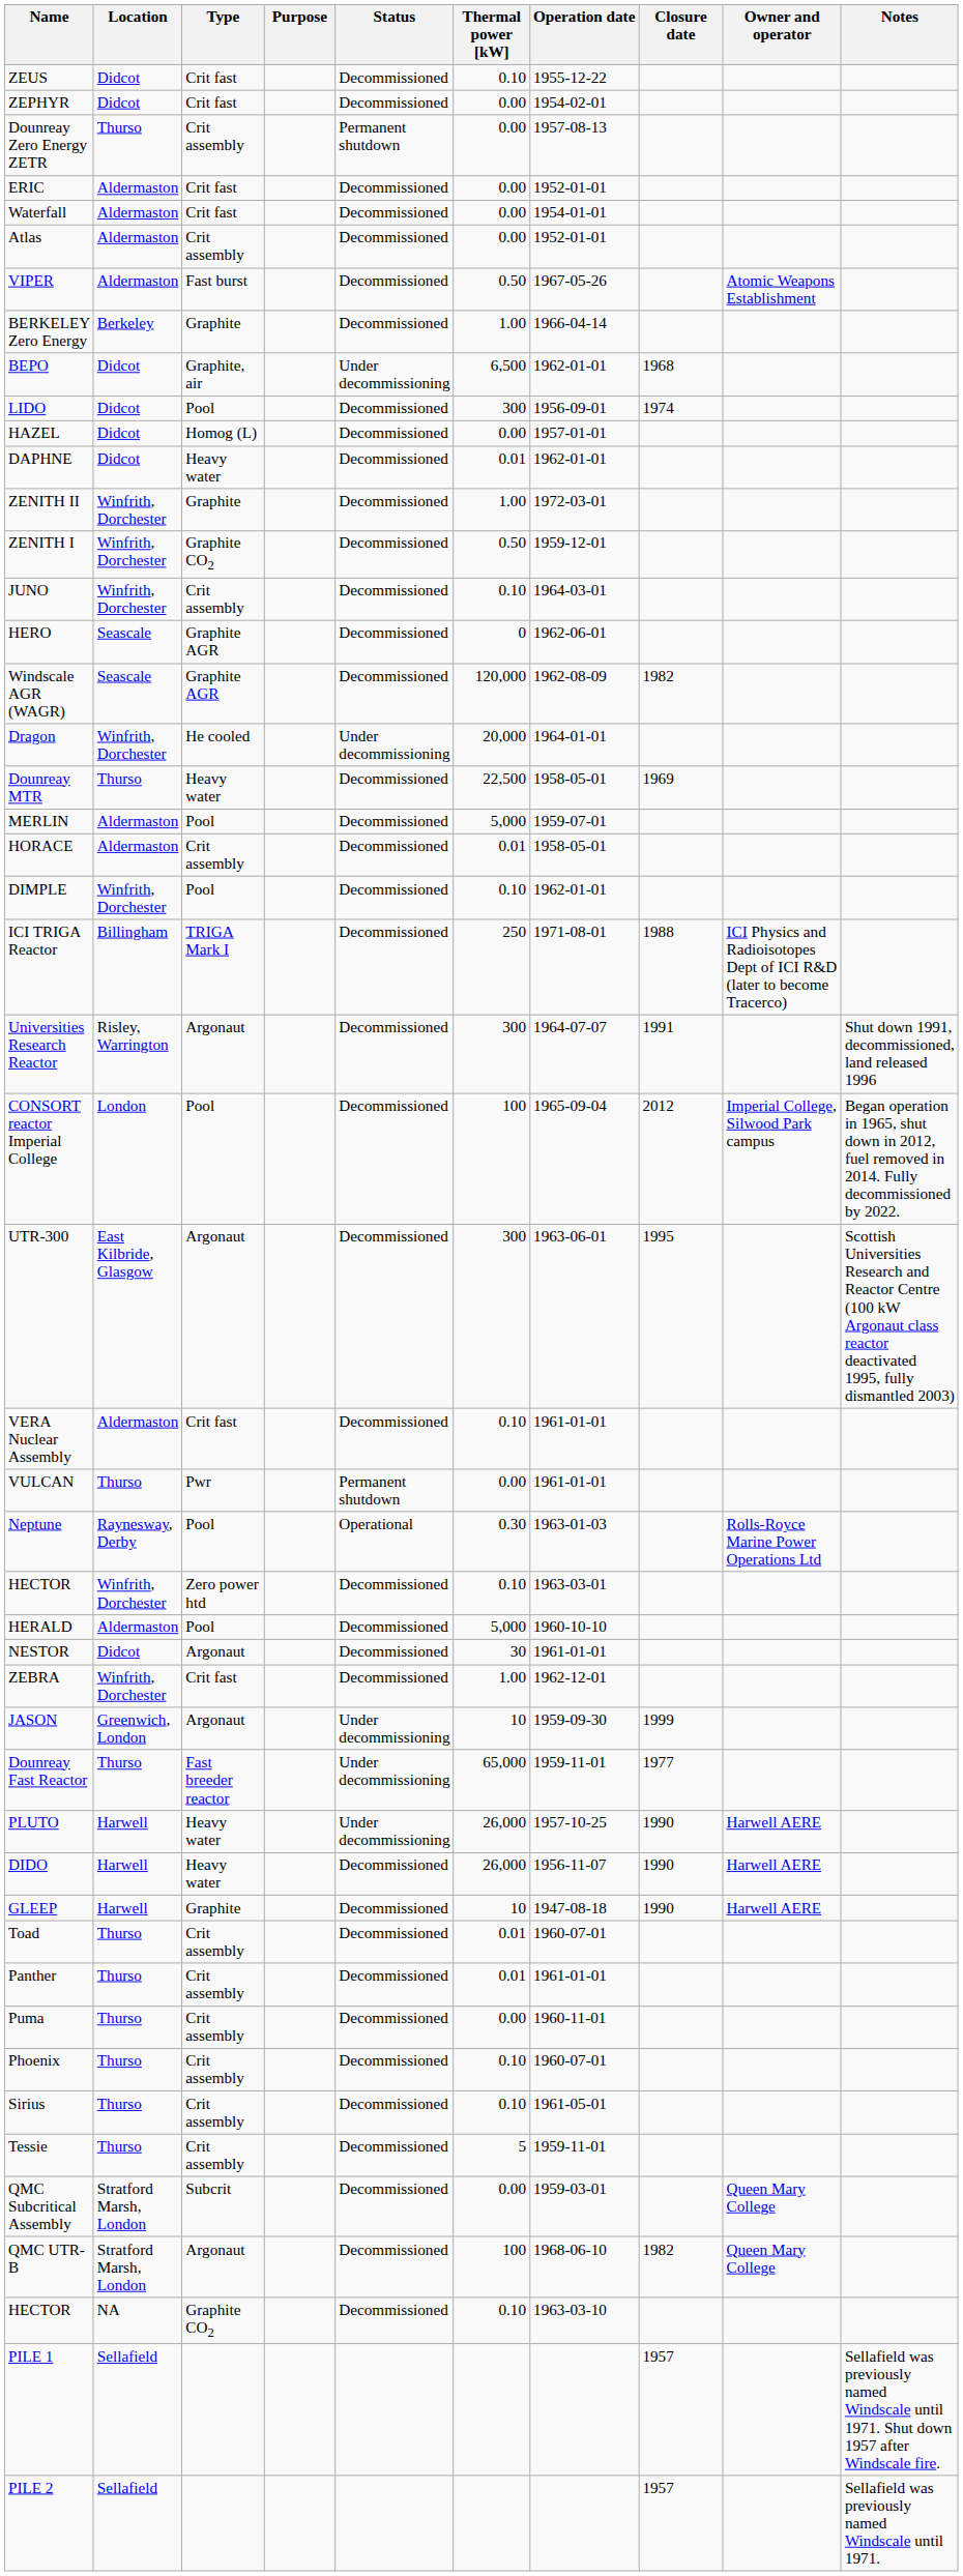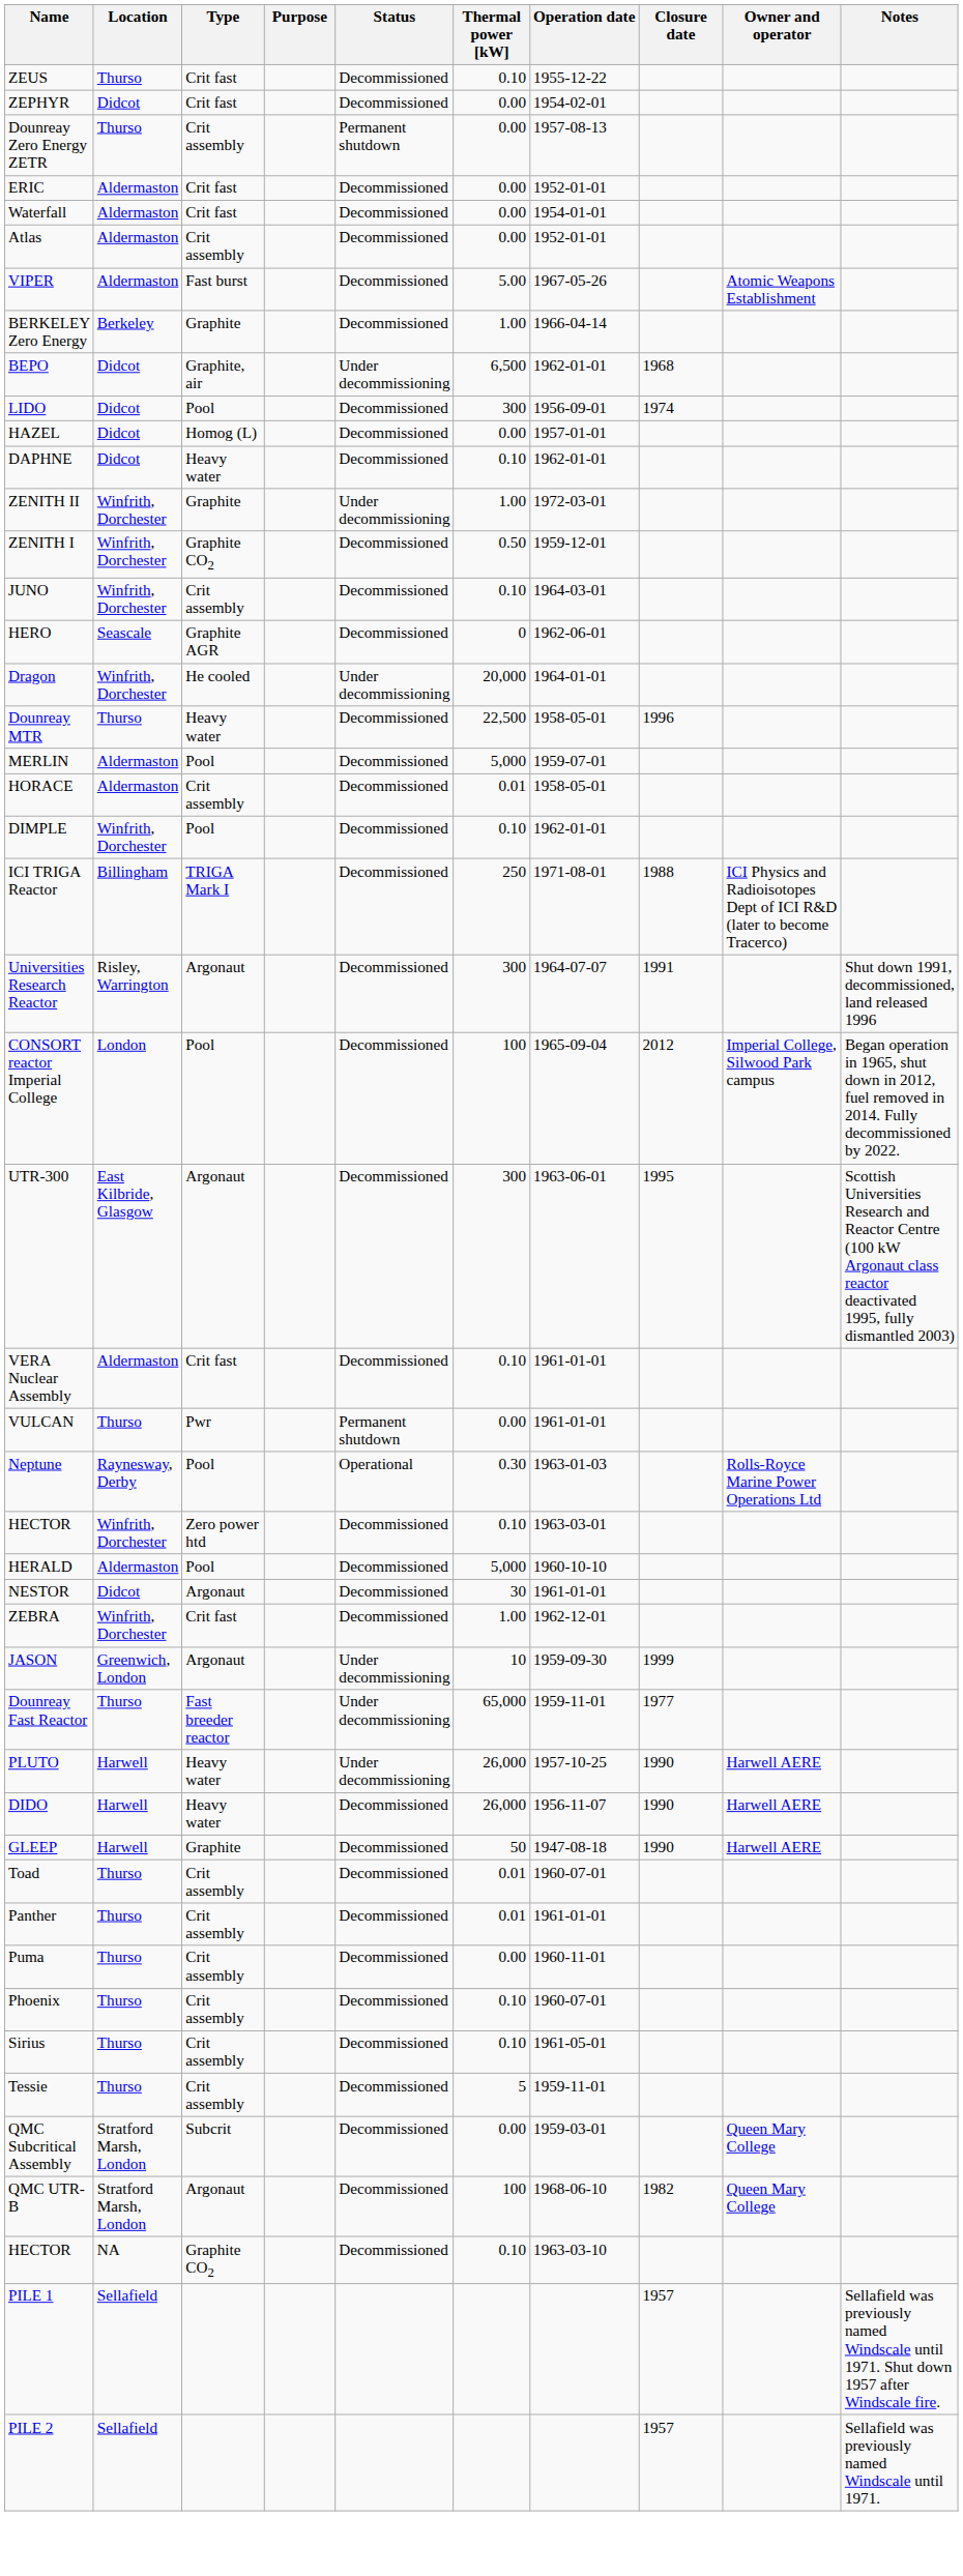ZEUS | Location: Didcot -> Thurso
VIPER | Thermal power [kW]: 0.50 -> 5.00
DAPHNE | Thermal power [kW]: 0.01 -> 0.10
ZENITH II | Status: Decommissioned -> Under decommissioning
- row: Windscale AGR (WAGR) | Seascale | Graphite AGR | Decommissioned | 120,000 | 1962-08-09 | 1982
Dounreay MTR | Closure date: 1969 -> 1996
GLEEP | Thermal power [kW]: 10 -> 50
